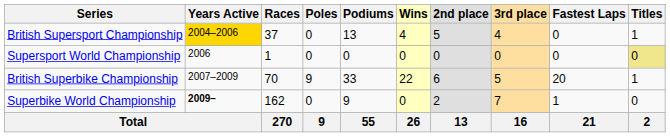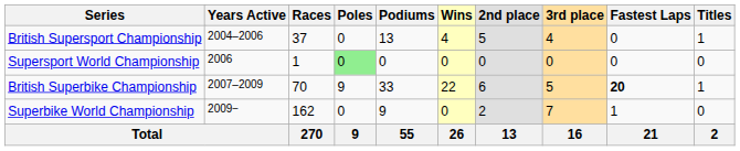British Supersport Championship | Years Active: gold background -> no background
Supersport World Championship | Poles: no background -> lightgreen background
Supersport World Championship | Titles: khaki background -> no background
British Superbike Championship | Fastest Laps: normal -> bold
Superbike World Championship | Years Active: bold -> normal
